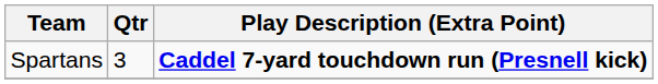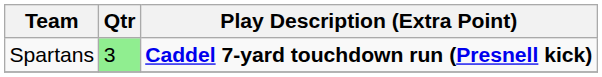Spartans | Qtr: no background -> lightgreen background
